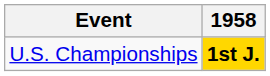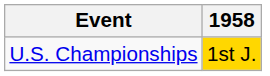U.S. Championships | 1958: bold -> normal
